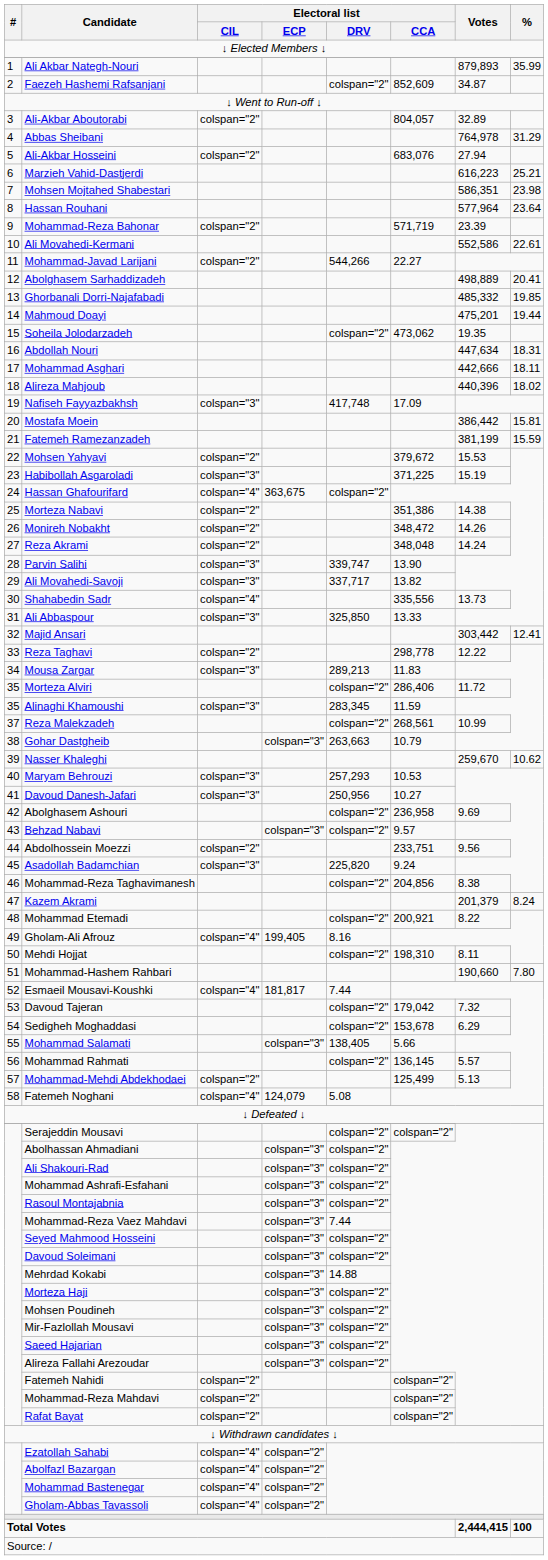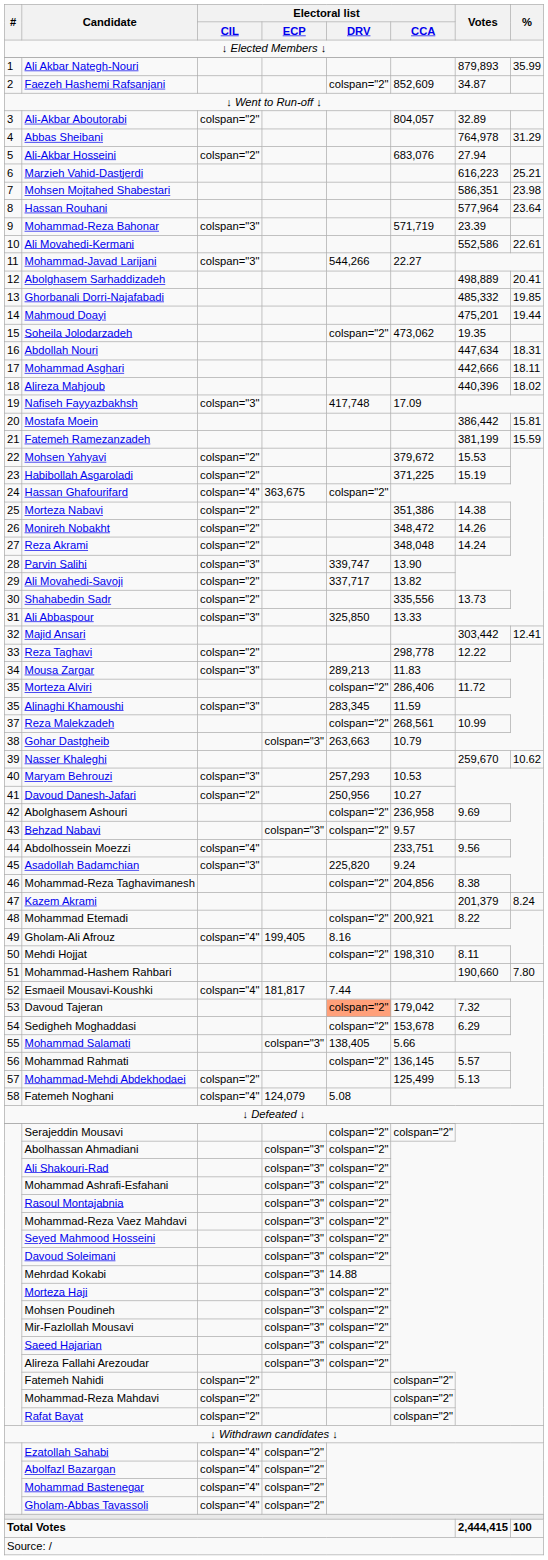Mohammad-Reza Bahonar | Electoral list / CIL: colspan="2" -> colspan="3"
Mohammad-Javad Larijani | Electoral list / CIL: colspan="2" -> colspan="3"
Habibollah Asgaroladi | Electoral list / CIL: colspan="3" -> colspan="2"
Ali Movahedi-Savoji | Electoral list / CIL: colspan="3" -> colspan="2"
Shahabedin Sadr | Electoral list / CIL: colspan="4" -> colspan="2"
Davoud Danesh-Jafari | Electoral list / CIL: colspan="3" -> colspan="2"
Abdolhossein Moezzi | Electoral list / CIL: colspan="2" -> colspan="4"
Davoud Tajeran | Electoral list / DRV: no background -> lightsalmon background
Mohammad-Reza Vaez Mahdavi | Electoral list / DRV: 7.44 -> colspan="2"
